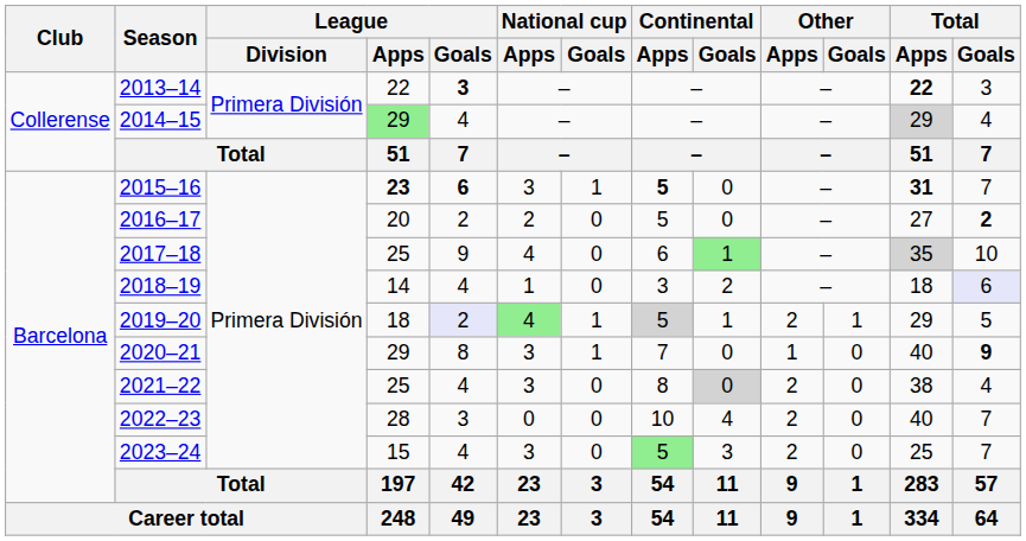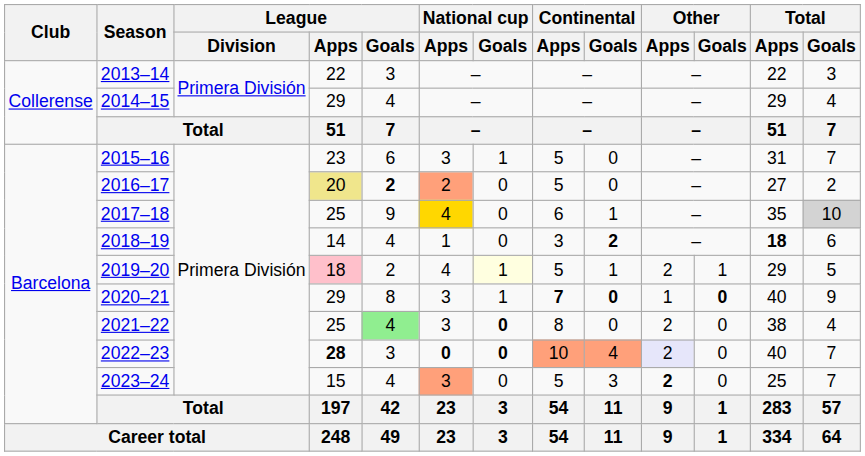2013–14 | League / Goals: bold -> normal
2013–14 | Total / Apps: bold -> normal
2014–15 | League / Apps: lightgreen background -> no background
2014–15 | Total / Apps: lightgrey background -> no background
2015–16 | League / Apps: bold -> normal
2015–16 | League / Goals: bold -> normal
2015–16 | Continental / Apps: bold -> normal
2015–16 | Total / Apps: bold -> normal
2016–17 | League / Apps: no background -> khaki background
2016–17 | League / Goals: normal -> bold
2016–17 | National cup / Apps: no background -> lightsalmon background
2016–17 | Total / Goals: bold -> normal
2017–18 | National cup / Apps: no background -> gold background
2017–18 | Continental / Goals: lightgreen background -> no background
2017–18 | Total / Apps: lightgrey background -> no background
2017–18 | Total / Goals: no background -> lightgrey background
2018–19 | Continental / Goals: normal -> bold
2018–19 | Total / Apps: normal -> bold
2018–19 | Total / Goals: lavender background -> no background
2019–20 | League / Apps: no background -> pink background
2019–20 | League / Goals: lavender background -> no background
2019–20 | National cup / Apps: lightgreen background -> no background
2019–20 | National cup / Goals: no background -> lightyellow background
2019–20 | Continental / Apps: lightgrey background -> no background
2020–21 | Continental / Apps: normal -> bold
2020–21 | Continental / Goals: normal -> bold
2020–21 | Other / Goals: normal -> bold
2020–21 | Total / Goals: bold -> normal
2021–22 | League / Goals: no background -> lightgreen background
2021–22 | National cup / Goals: normal -> bold
2021–22 | Continental / Goals: lightgrey background -> no background
2022–23 | League / Apps: normal -> bold
2022–23 | National cup / Apps: normal -> bold
2022–23 | National cup / Goals: normal -> bold
2022–23 | Continental / Apps: no background -> lightsalmon background
2022–23 | Continental / Goals: no background -> lightsalmon background
2022–23 | Other / Apps: no background -> lavender background
2023–24 | National cup / Apps: no background -> lightsalmon background
2023–24 | Continental / Apps: lightgreen background -> no background
2023–24 | Other / Apps: normal -> bold
